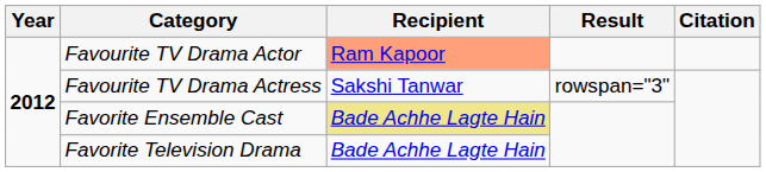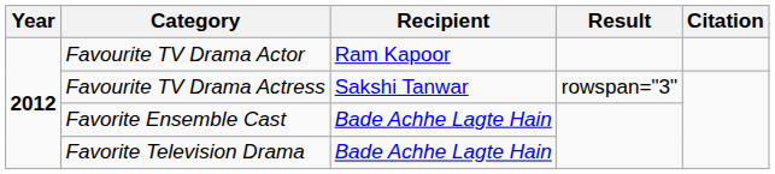Favourite TV Drama Actor | Recipient: lightsalmon background -> no background
Favorite Ensemble Cast | Recipient: khaki background -> no background
